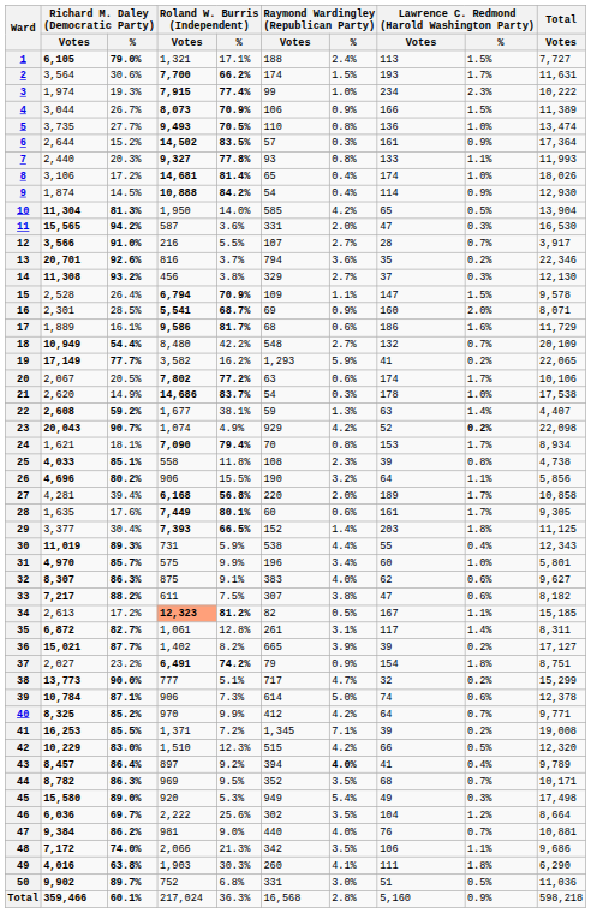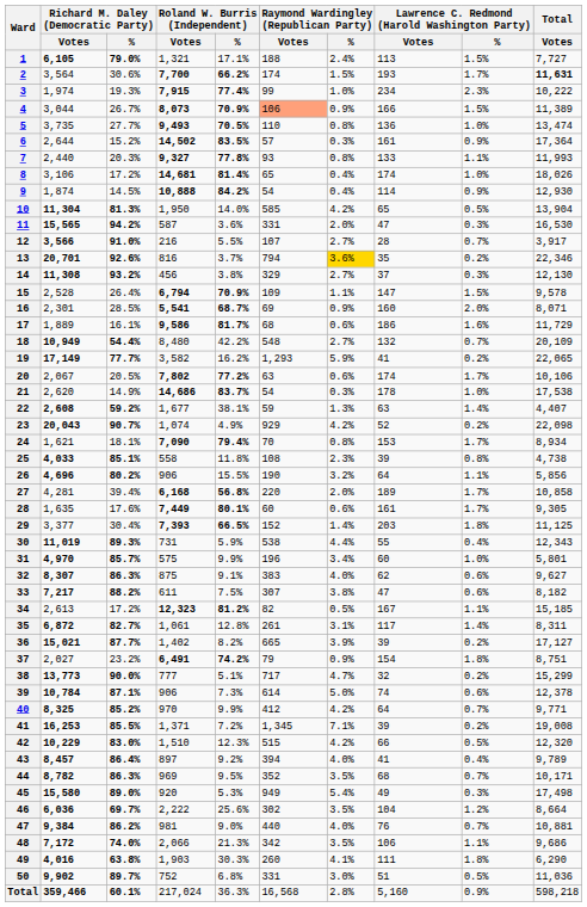2 | Total / Votes: normal -> bold
4 | Raymond Wardingley (Republican Party) / Votes: no background -> lightsalmon background
13 | Raymond Wardingley (Republican Party) / %: no background -> gold background
23 | Lawrence C. Redmond (Harold Washington Party) / %: bold -> normal
34 | Roland W. Burris (Independent) / Votes: lightsalmon background -> no background
43 | Raymond Wardingley (Republican Party) / %: bold -> normal
